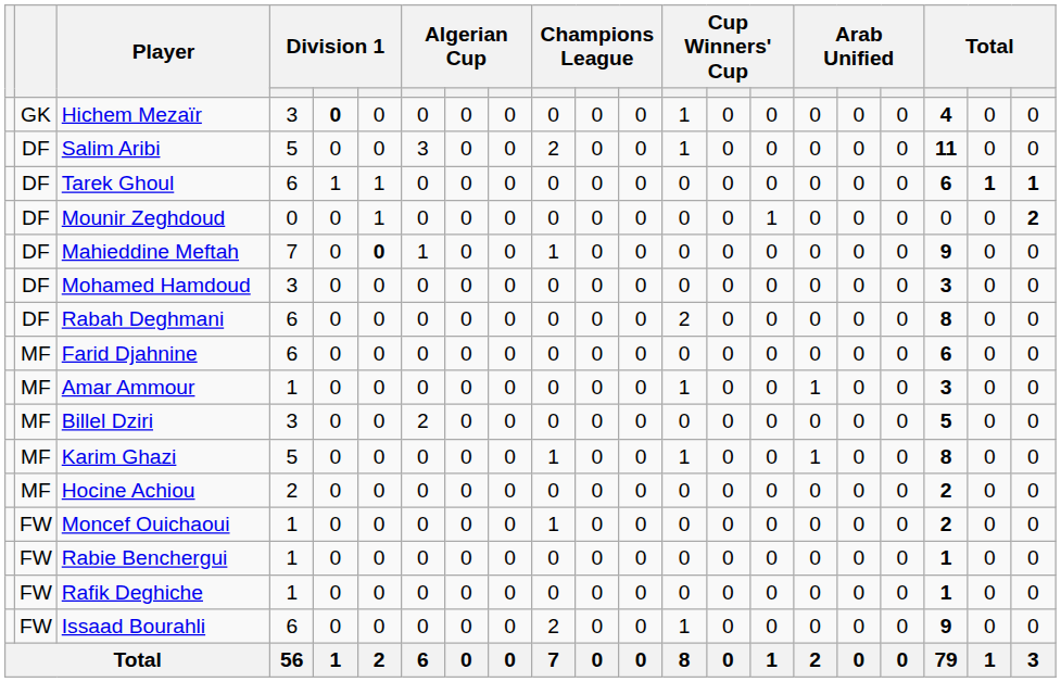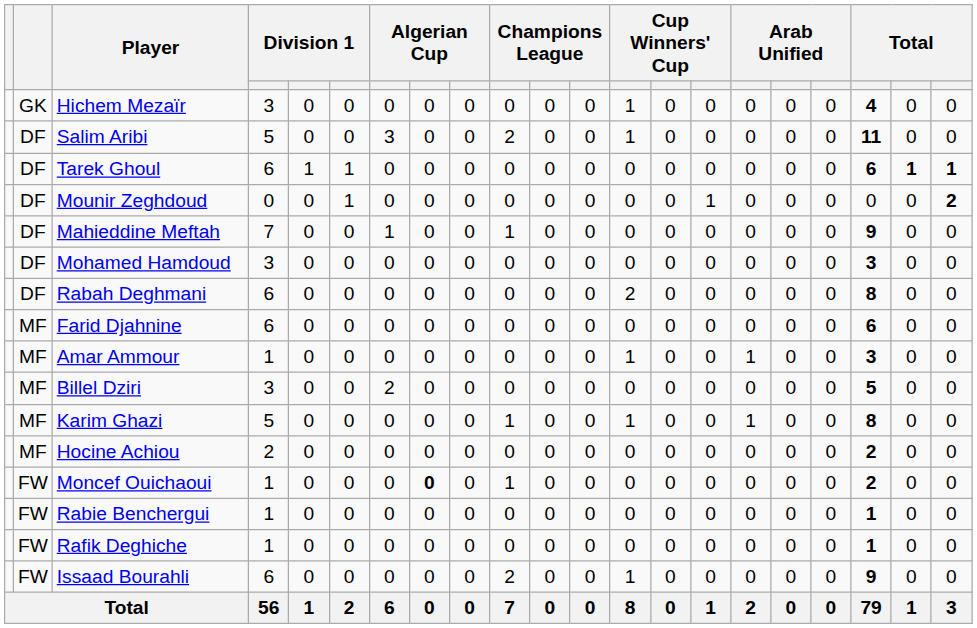Hichem Mezaïr | column 5: bold -> normal
Mahieddine Meftah | column 6: bold -> normal
Moncef Ouichaoui | column 8: normal -> bold
